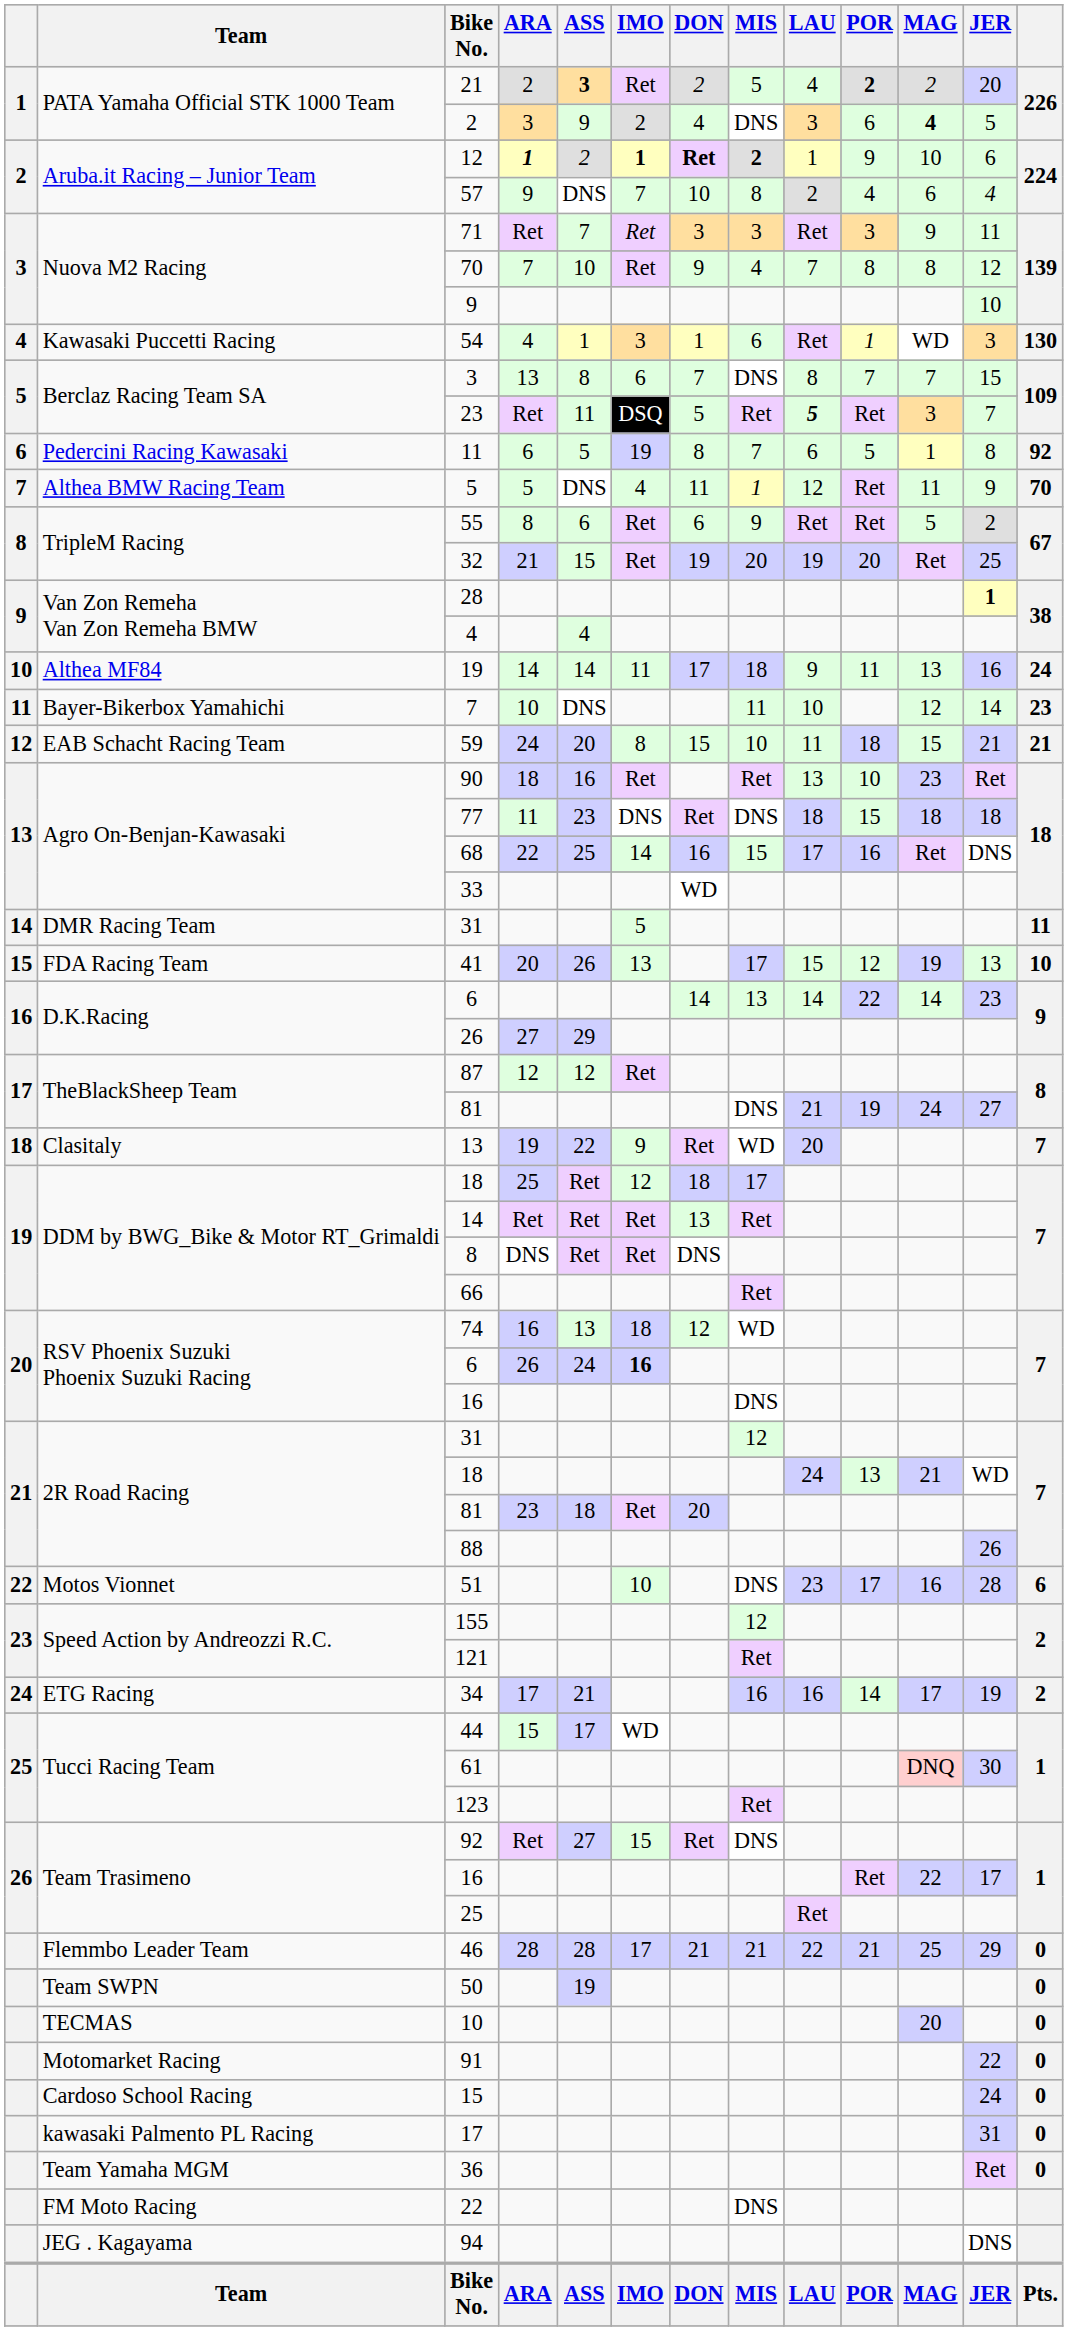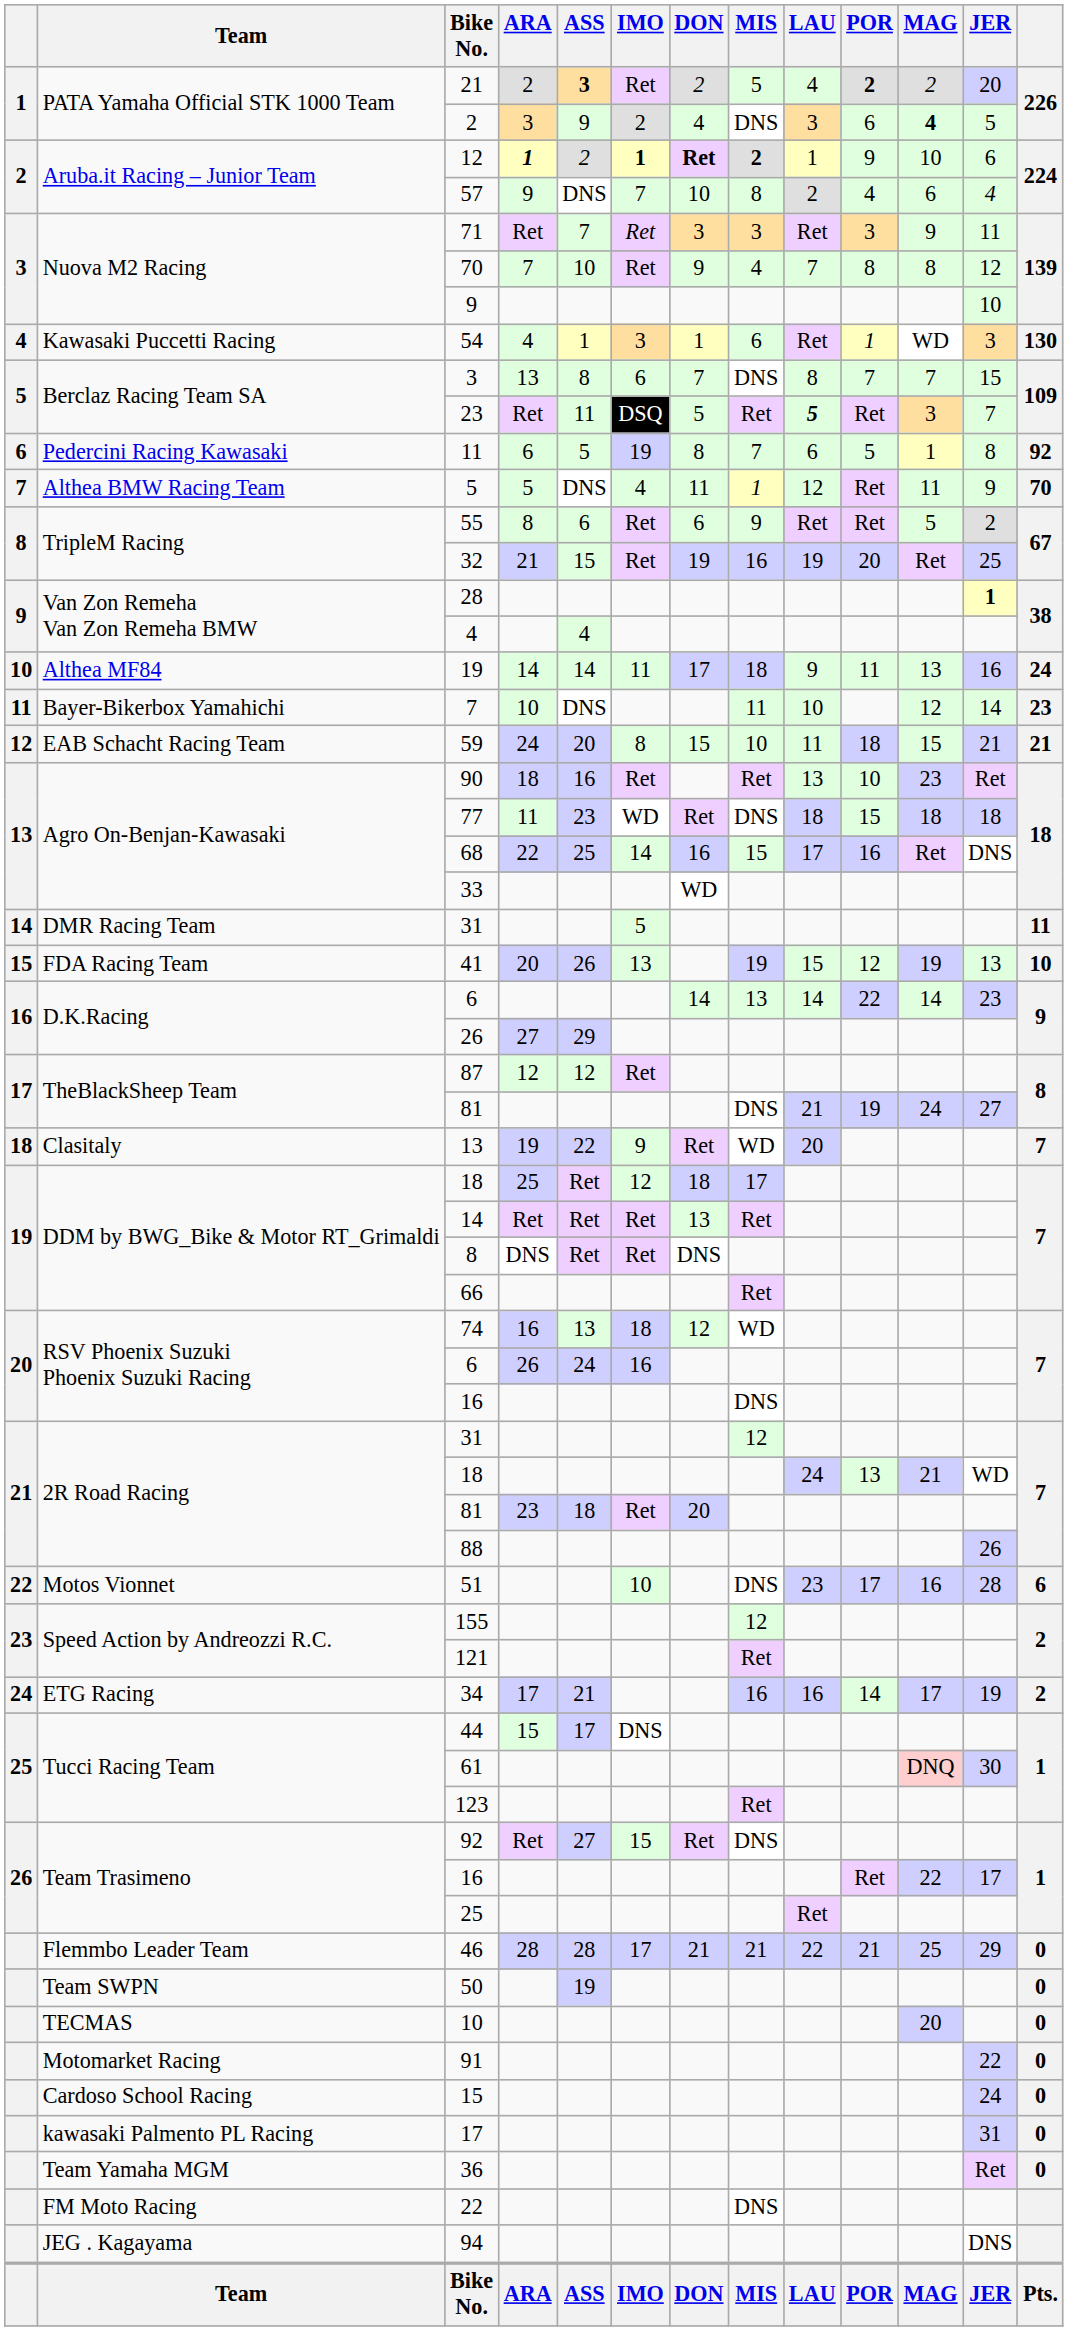32 | MIS: 20 -> 16
77 | IMO: DNS -> WD
41 | MIS: 17 -> 19
RSV Phoenix Suzuki Phoenix Suzuki Racing / 6 | IMO: bold -> normal
44 | IMO: WD -> DNS
